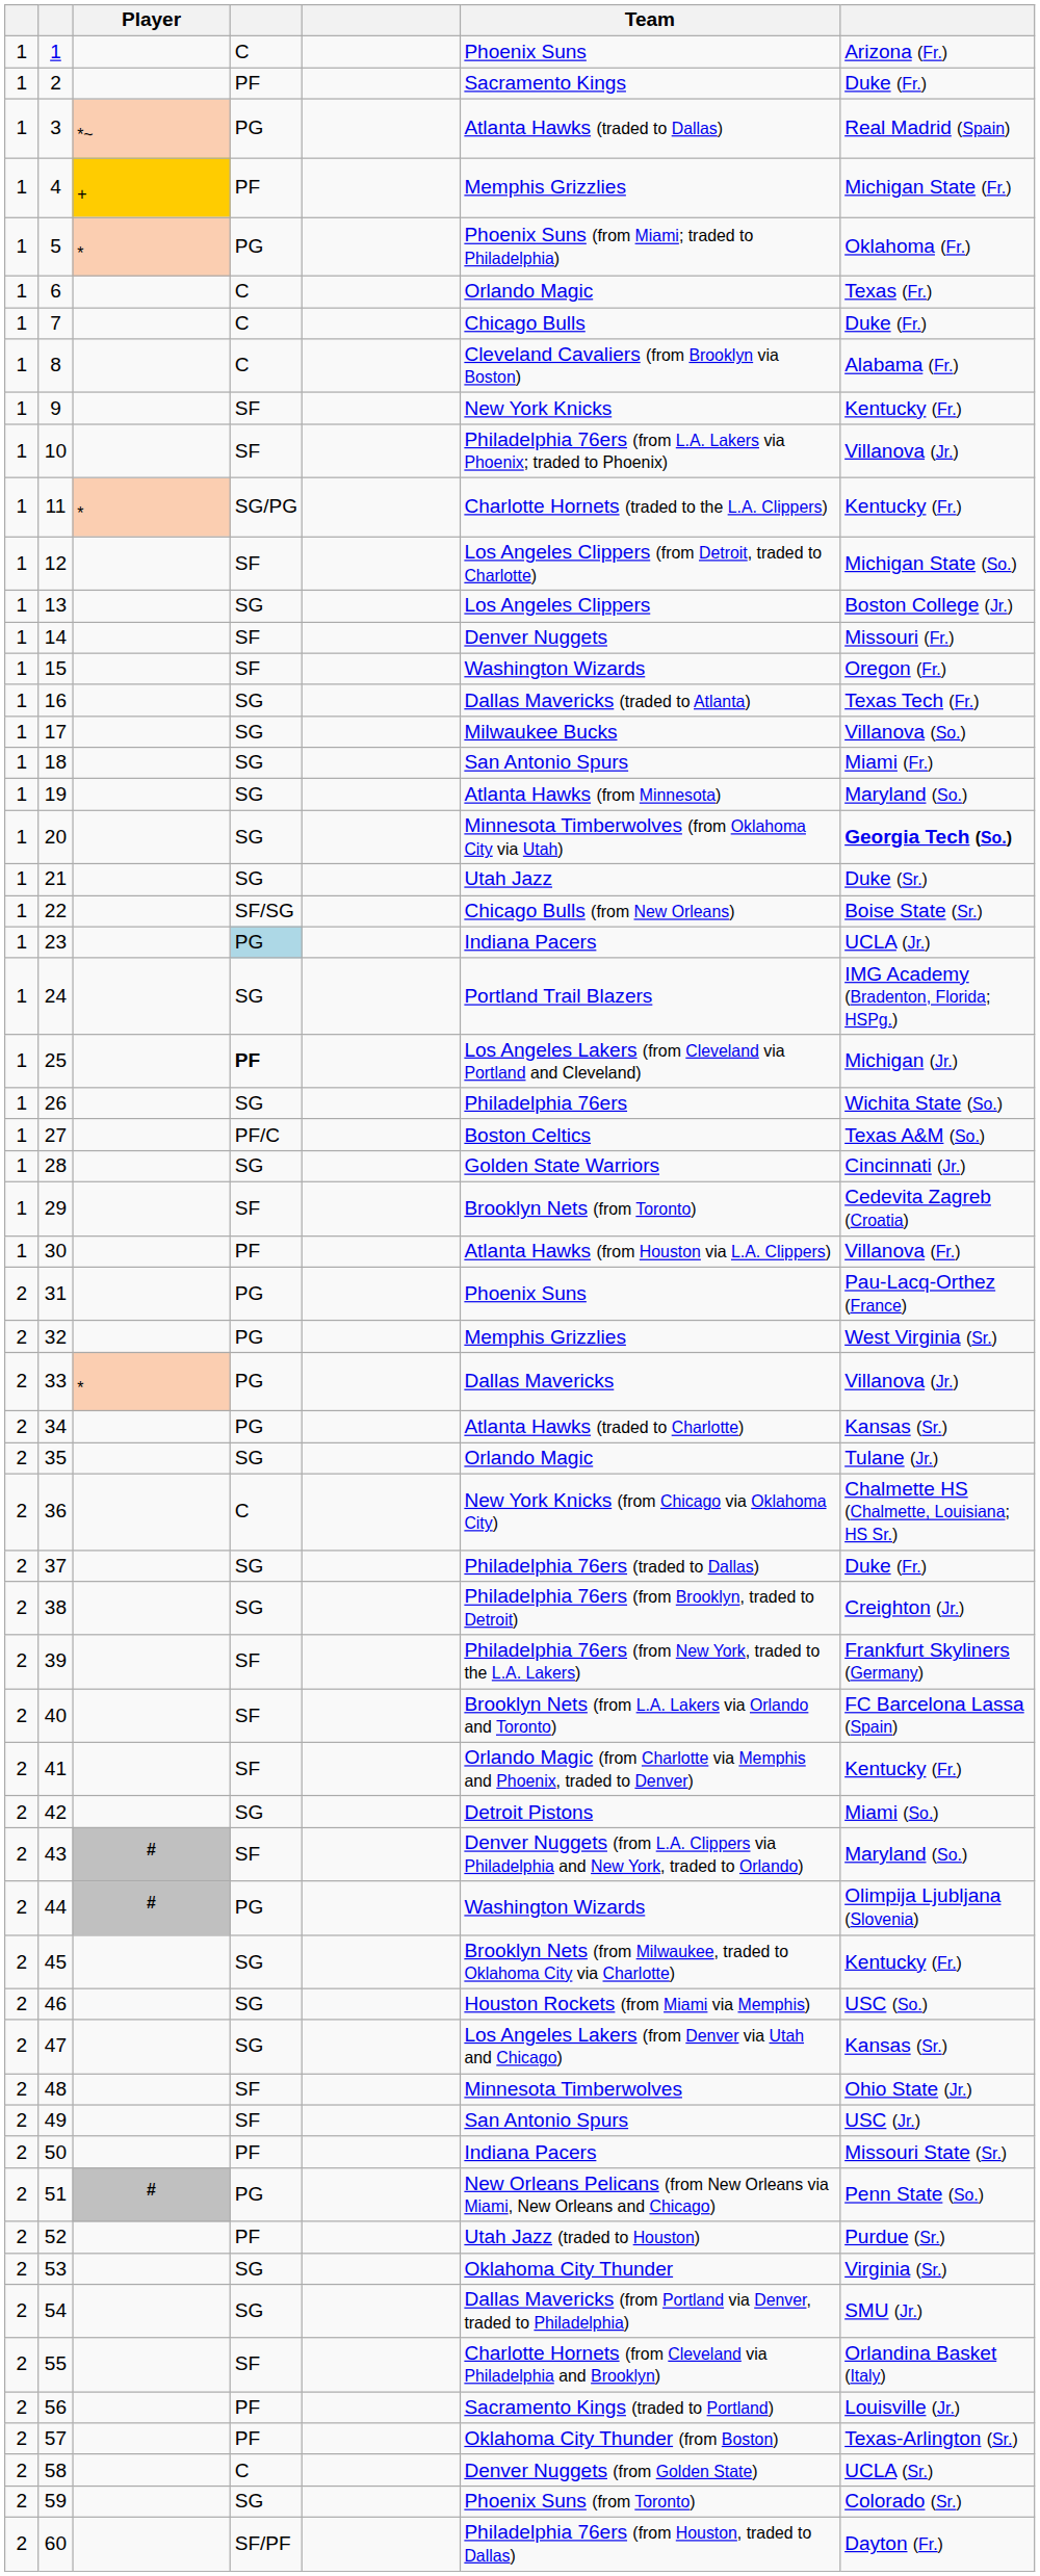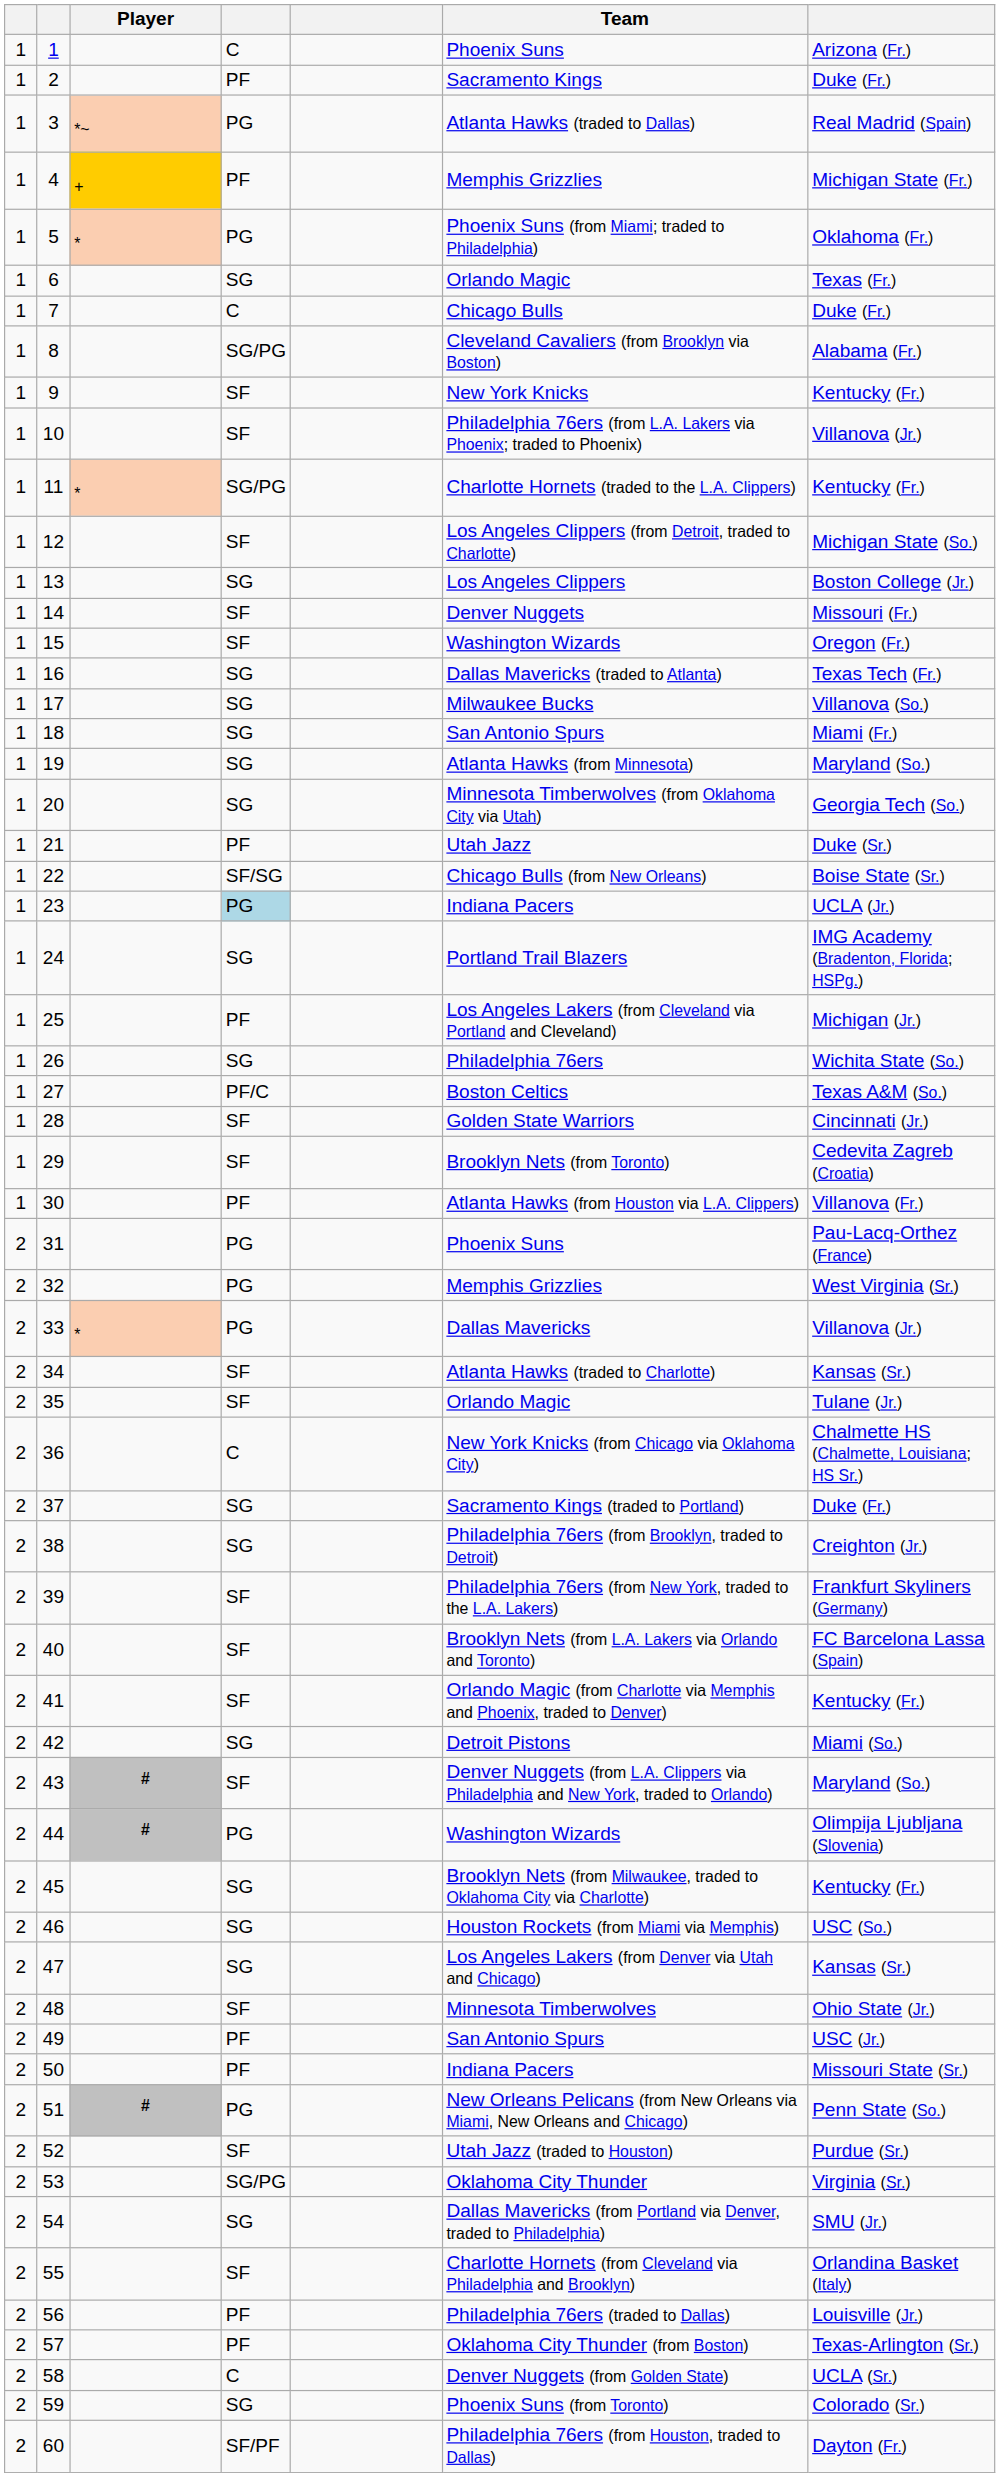6 | column 4: C -> SG
8 | column 4: C -> SG/PG
20 | column 7: bold -> normal
21 | column 4: SG -> PF
25 | column 4: bold -> normal
28 | column 4: SG -> SF
34 | column 4: PG -> SF
35 | column 4: SG -> SF
37 | Team: Philadelphia 76ers (traded to Dallas) -> Sacramento Kings (traded to Portland)
49 | column 4: SF -> PF
52 | column 4: PF -> SF
53 | column 4: SG -> SG/PG
56 | Team: Sacramento Kings (traded to Portland) -> Philadelphia 76ers (traded to Dallas)
